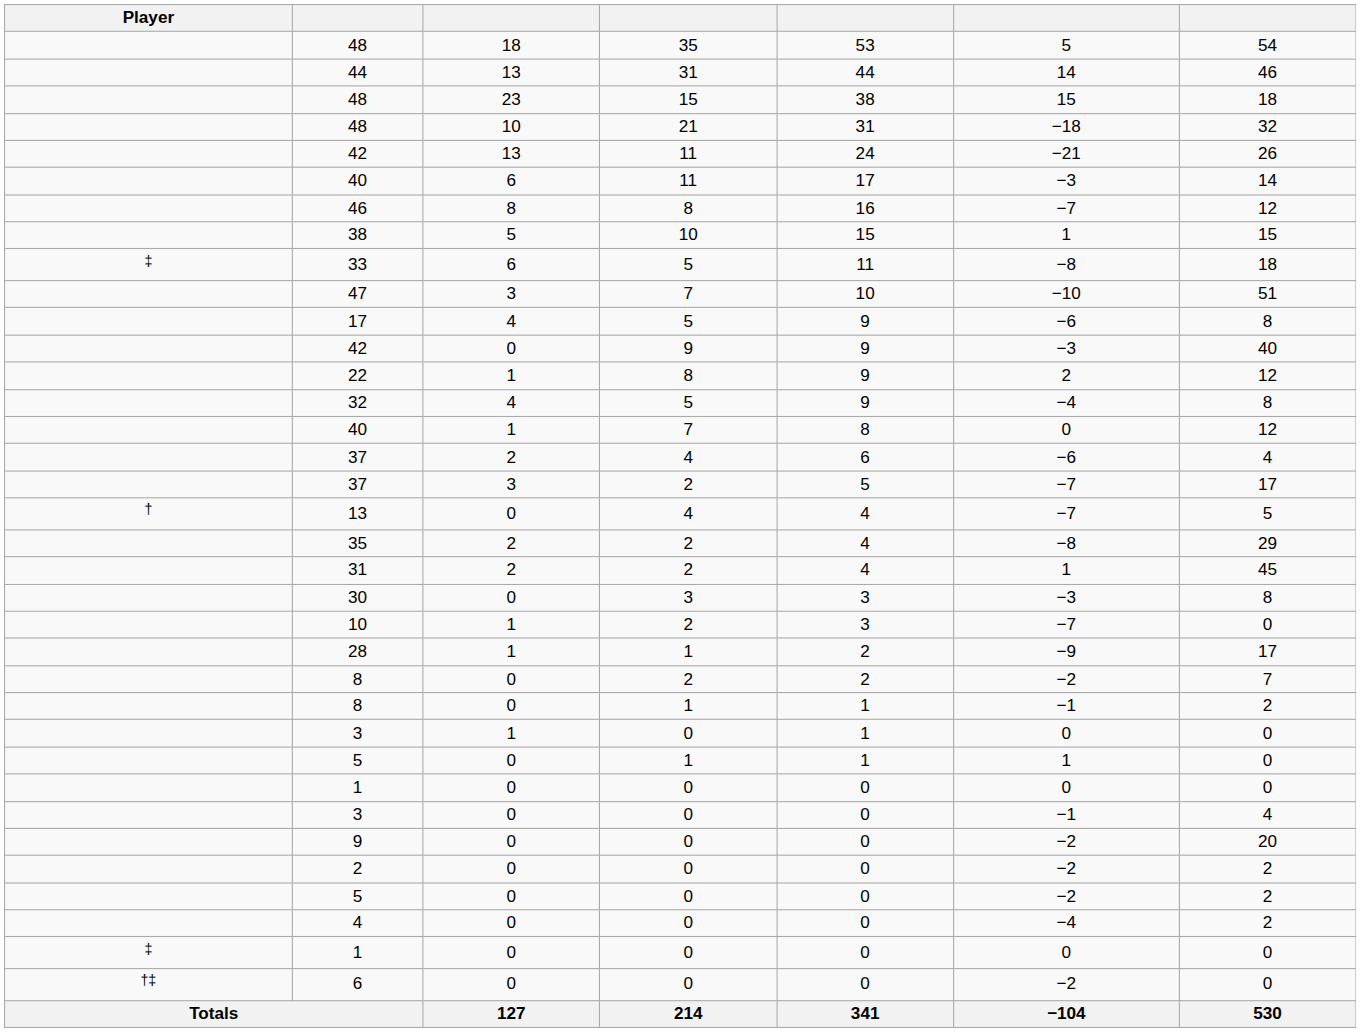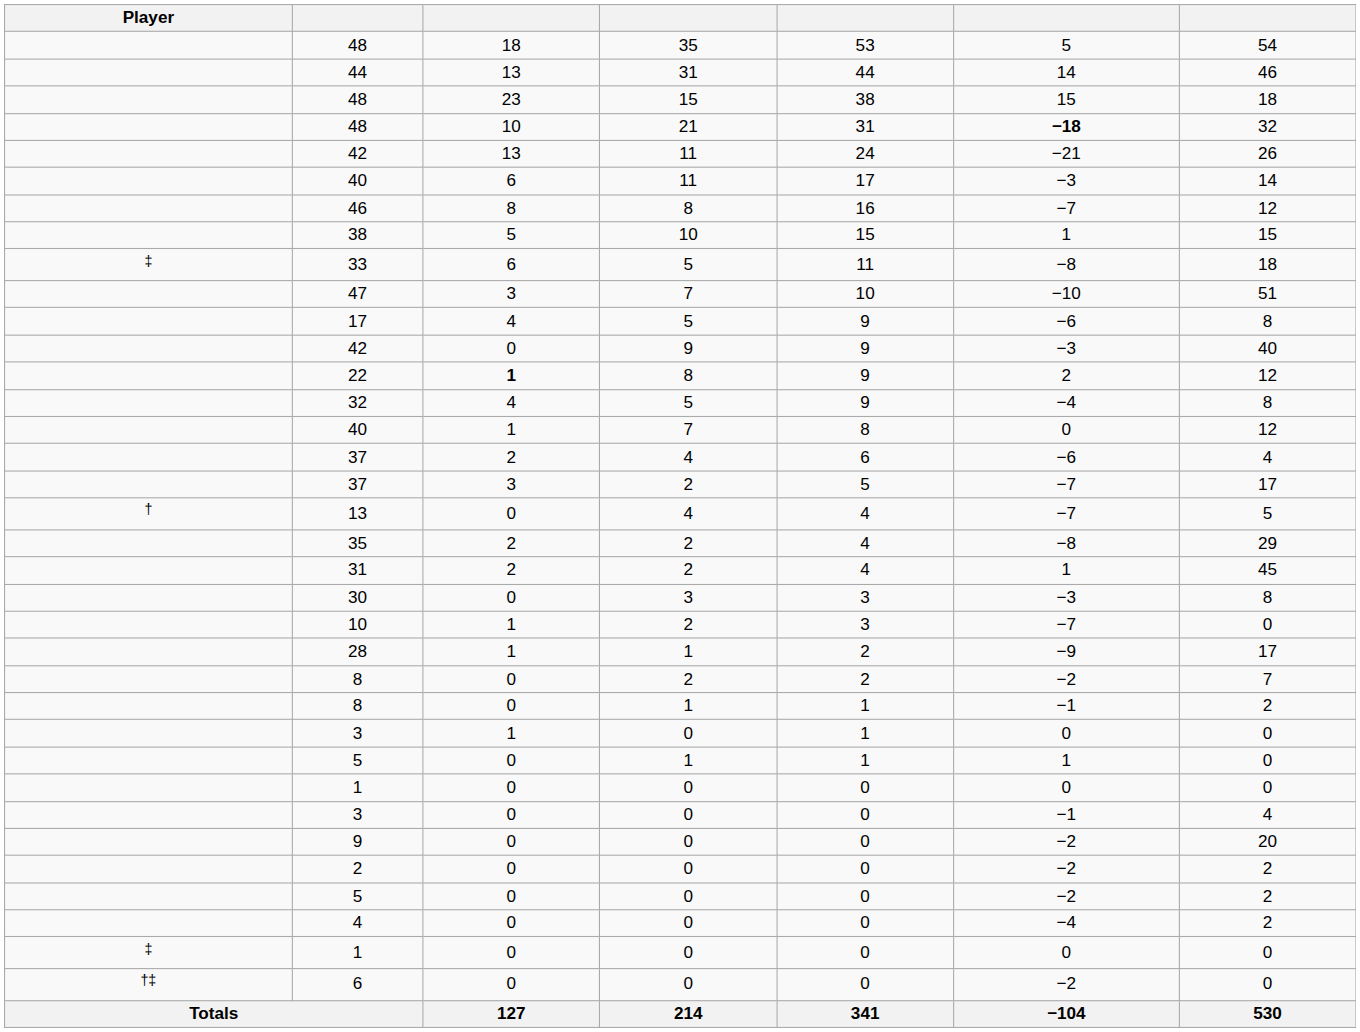48 / 21 | column 6: normal -> bold
22 | column 3: normal -> bold
